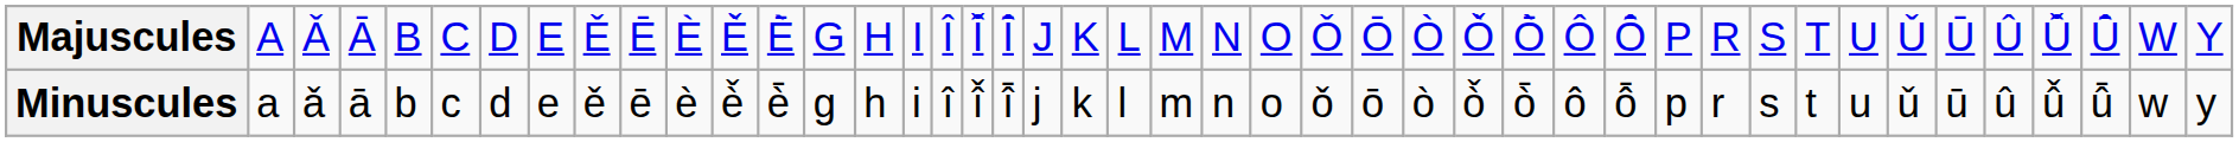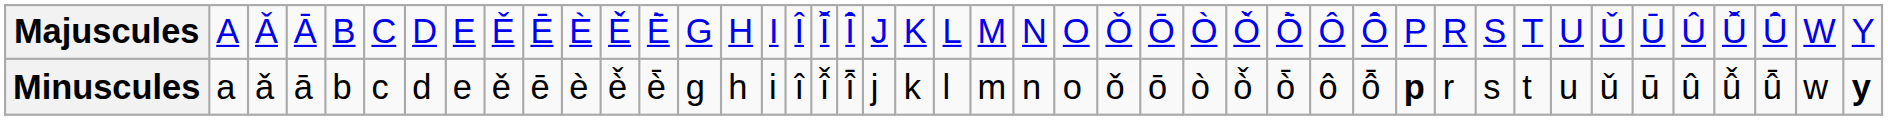Minuscules | column 33: normal -> bold
Minuscules | column 44: normal -> bold
